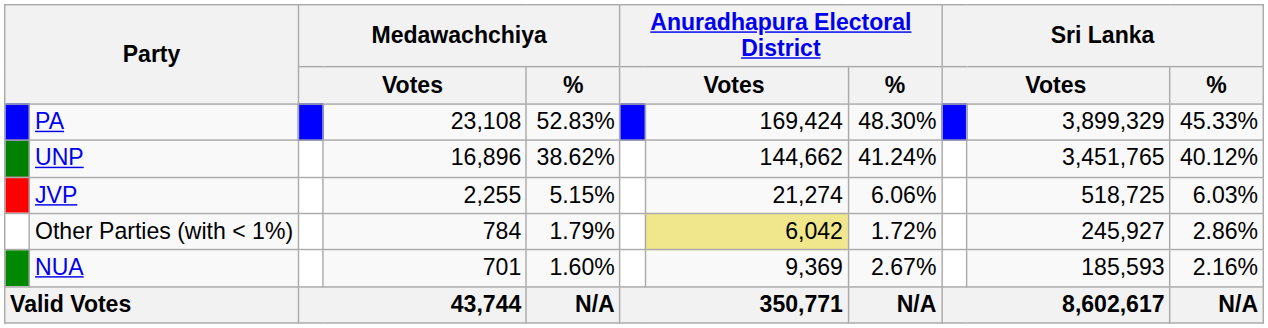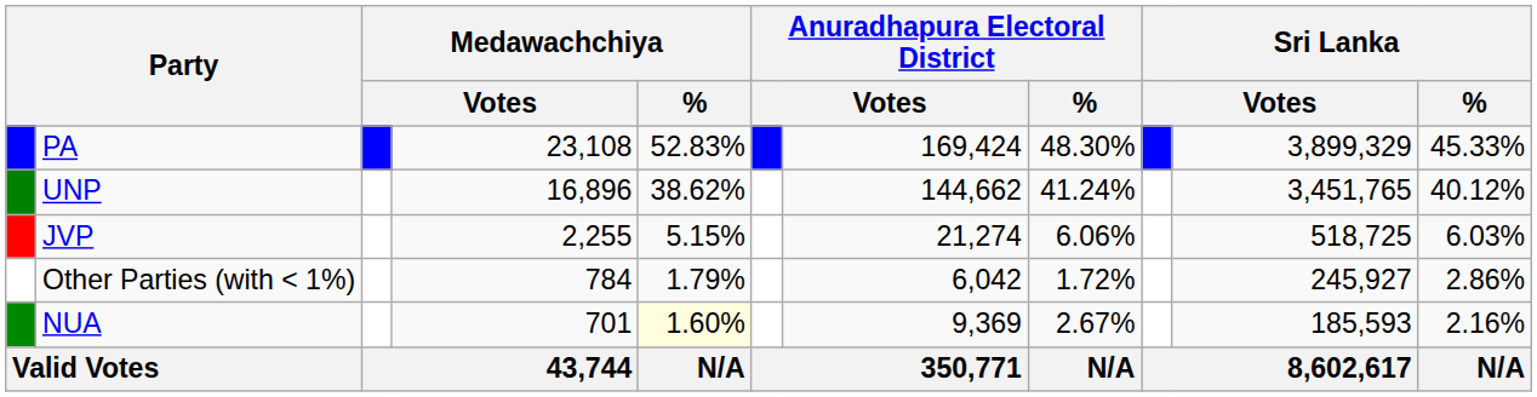Other Parties (with < 1%) | column 7: khaki background -> no background
NUA | Medawachchiya / %: no background -> lightyellow background
